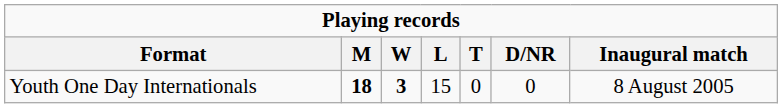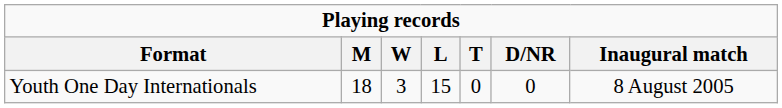Youth One Day Internationals | M: bold -> normal
Youth One Day Internationals | W: bold -> normal
